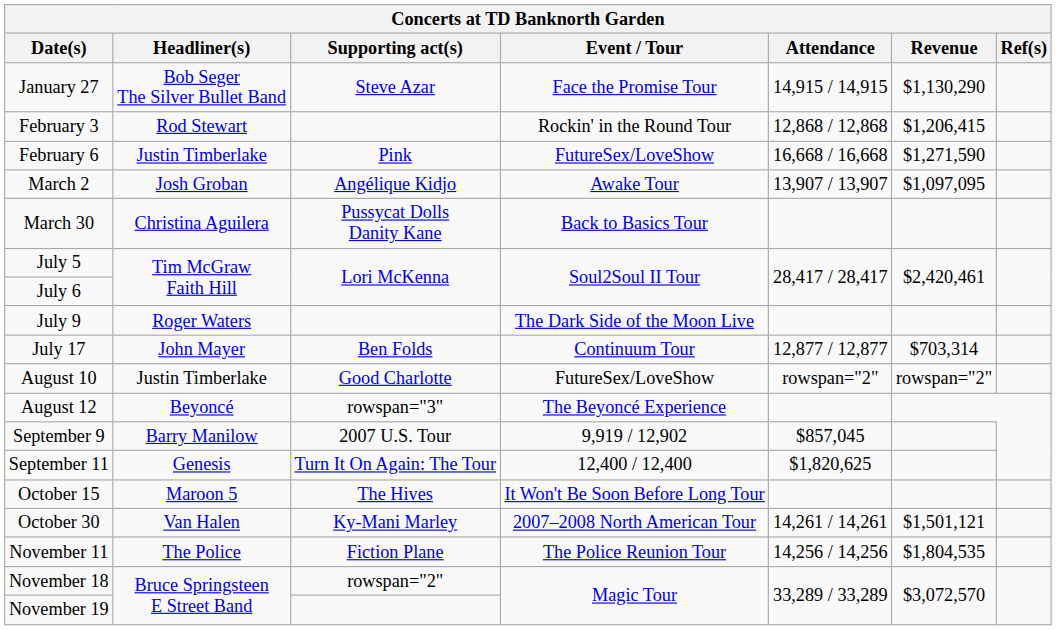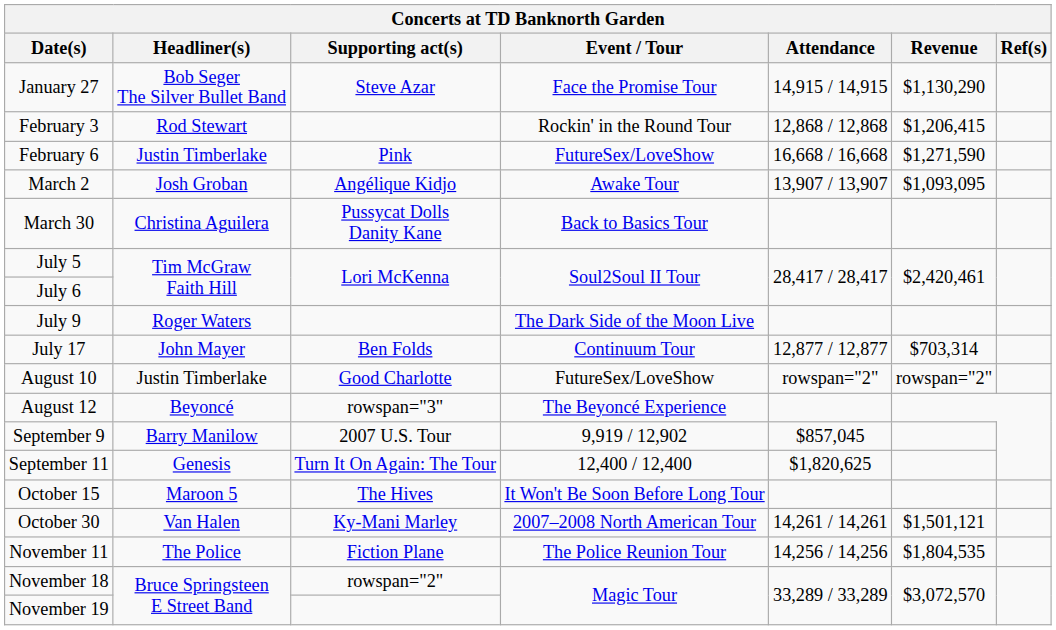March 2 | Revenue: $1,097,095 -> $1,093,095
